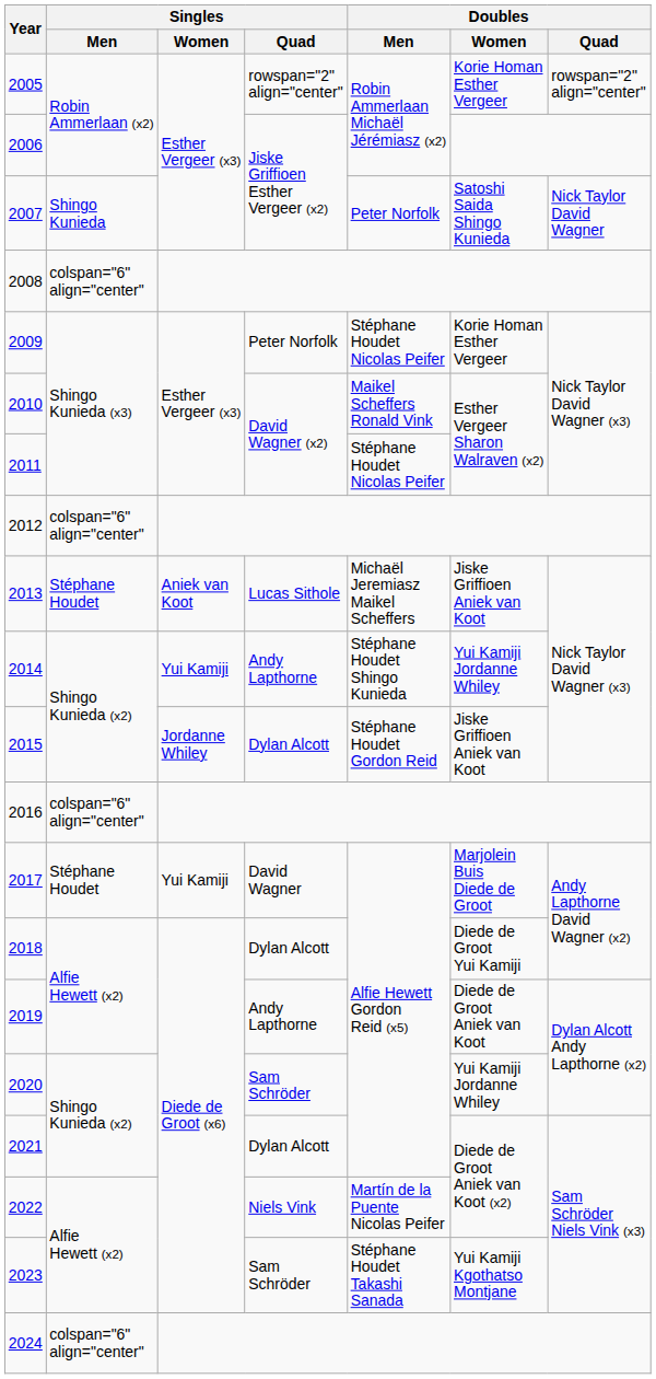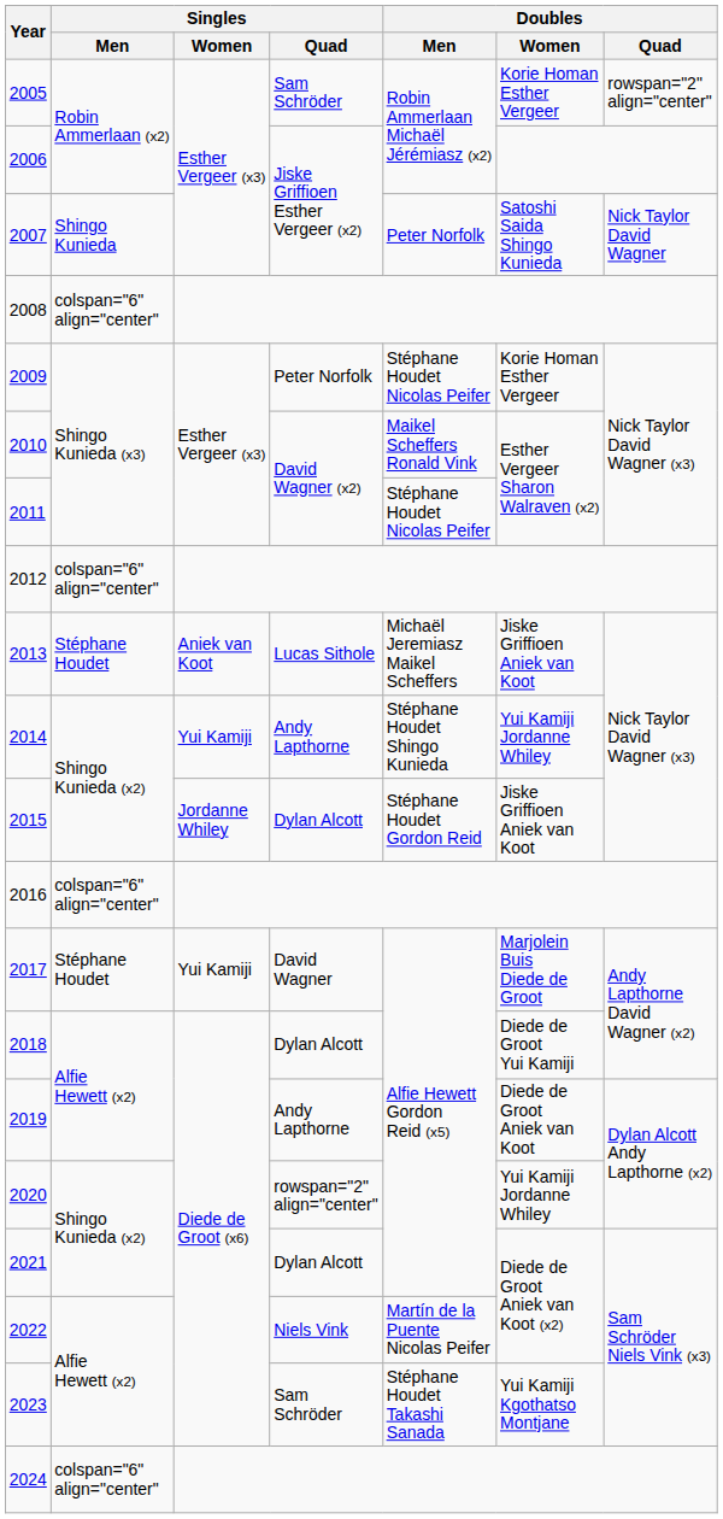2005 | Singles / Quad: rowspan="2" align="center" -> Sam Schröder
2020 | Singles / Quad: Sam Schröder -> rowspan="2" align="center"
